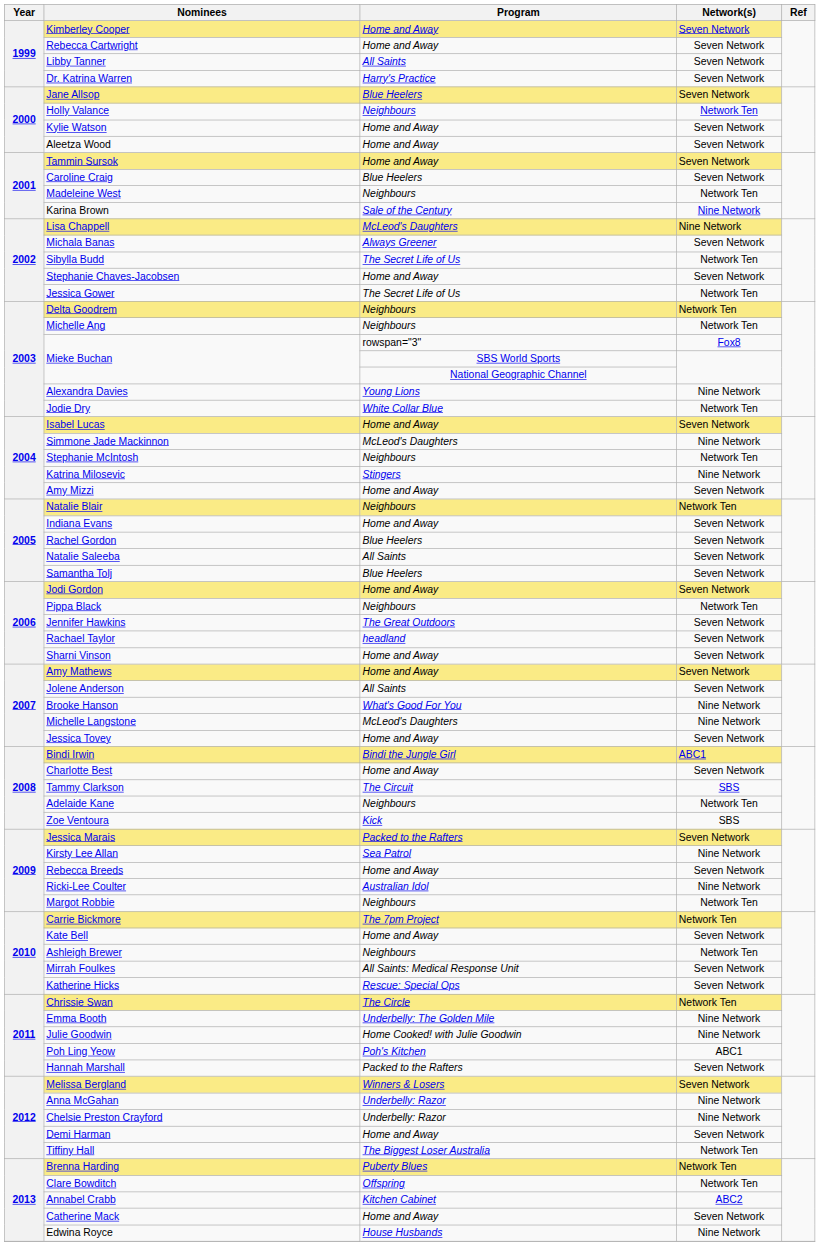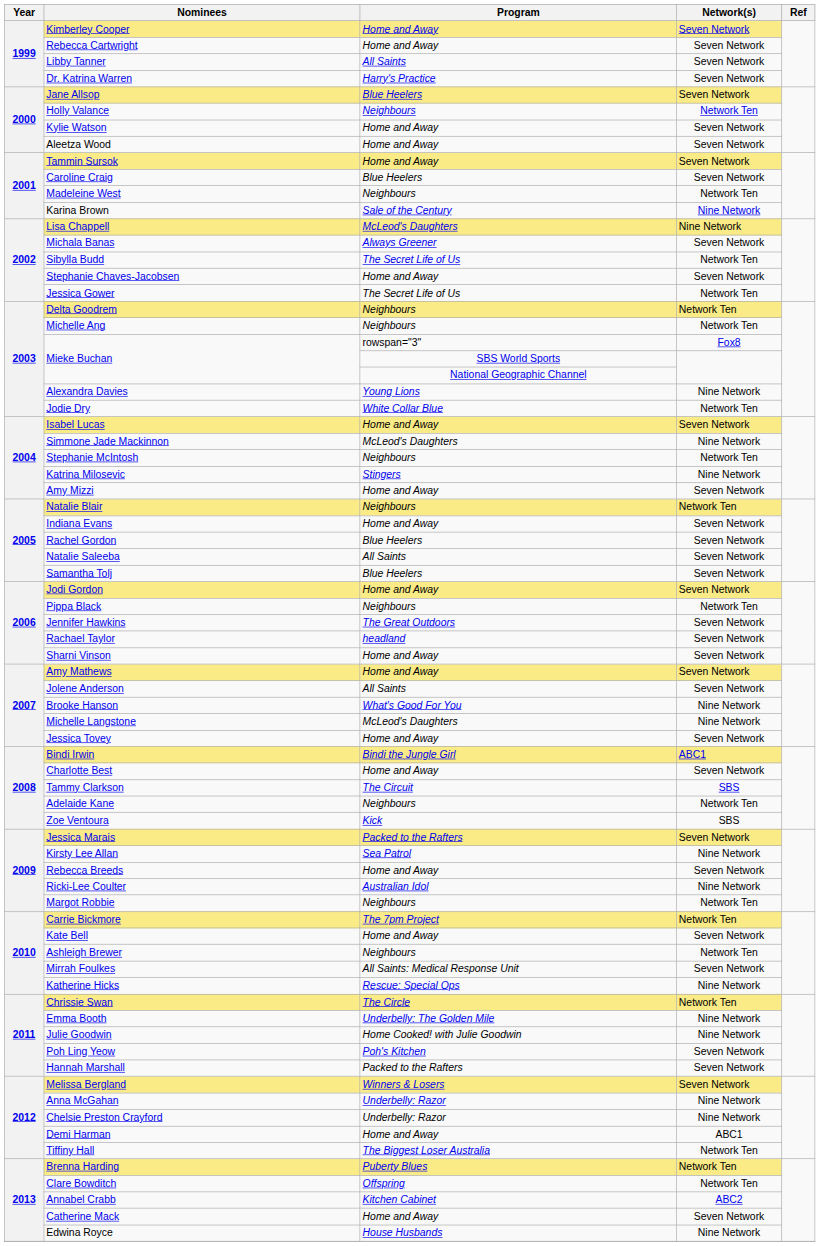Katherine Hicks | Network(s): Seven Network -> Nine Network
Poh Ling Yeow | Network(s): ABC1 -> Seven Network
Demi Harman | Network(s): Seven Network -> ABC1
